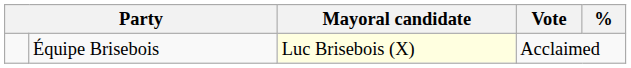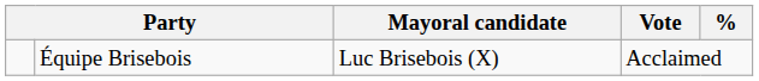Équipe Brisebois | Mayoral candidate: lightyellow background -> no background
